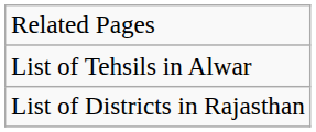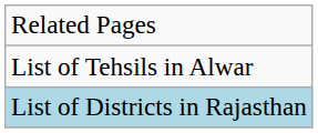row 3 | column 1: no background -> lightblue background
